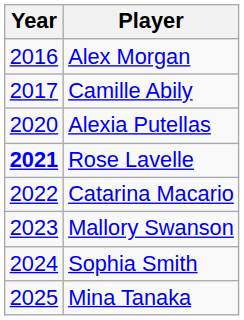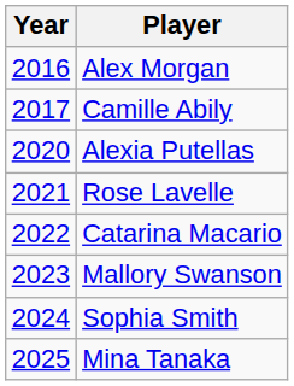Rose Lavelle | Year: bold -> normal
